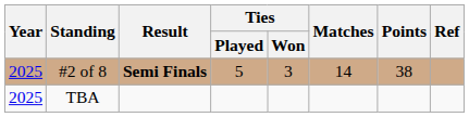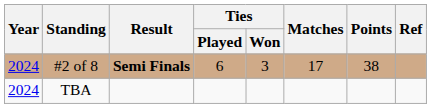#2 of 8 | Year: 2025 -> 2024
#2 of 8 | Ties / Played: 5 -> 6
#2 of 8 | Matches: 14 -> 17
TBA | Year: 2025 -> 2024
